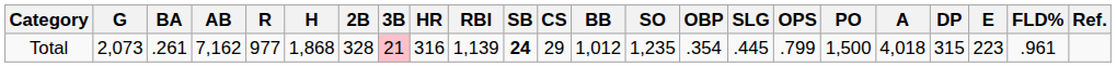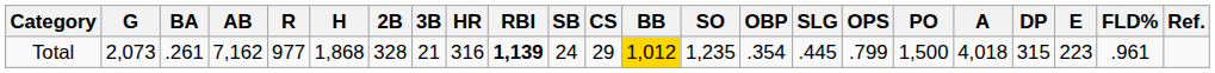row 2 | 3B: pink background -> no background
row 2 | RBI: normal -> bold
row 2 | SB: bold -> normal
row 2 | BB: no background -> gold background
